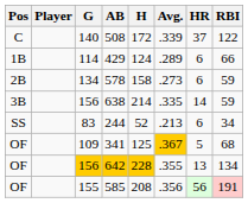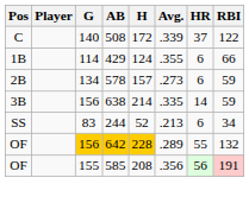429 | Avg.: .289 -> .355
578 | H: 158 -> 157
- row: OF | 109 | 341 | 125 | .367 | 5 | 68
642 | Avg.: .355 -> .289
642 | HR: 13 -> 55
642 | RBI: 134 -> 132
